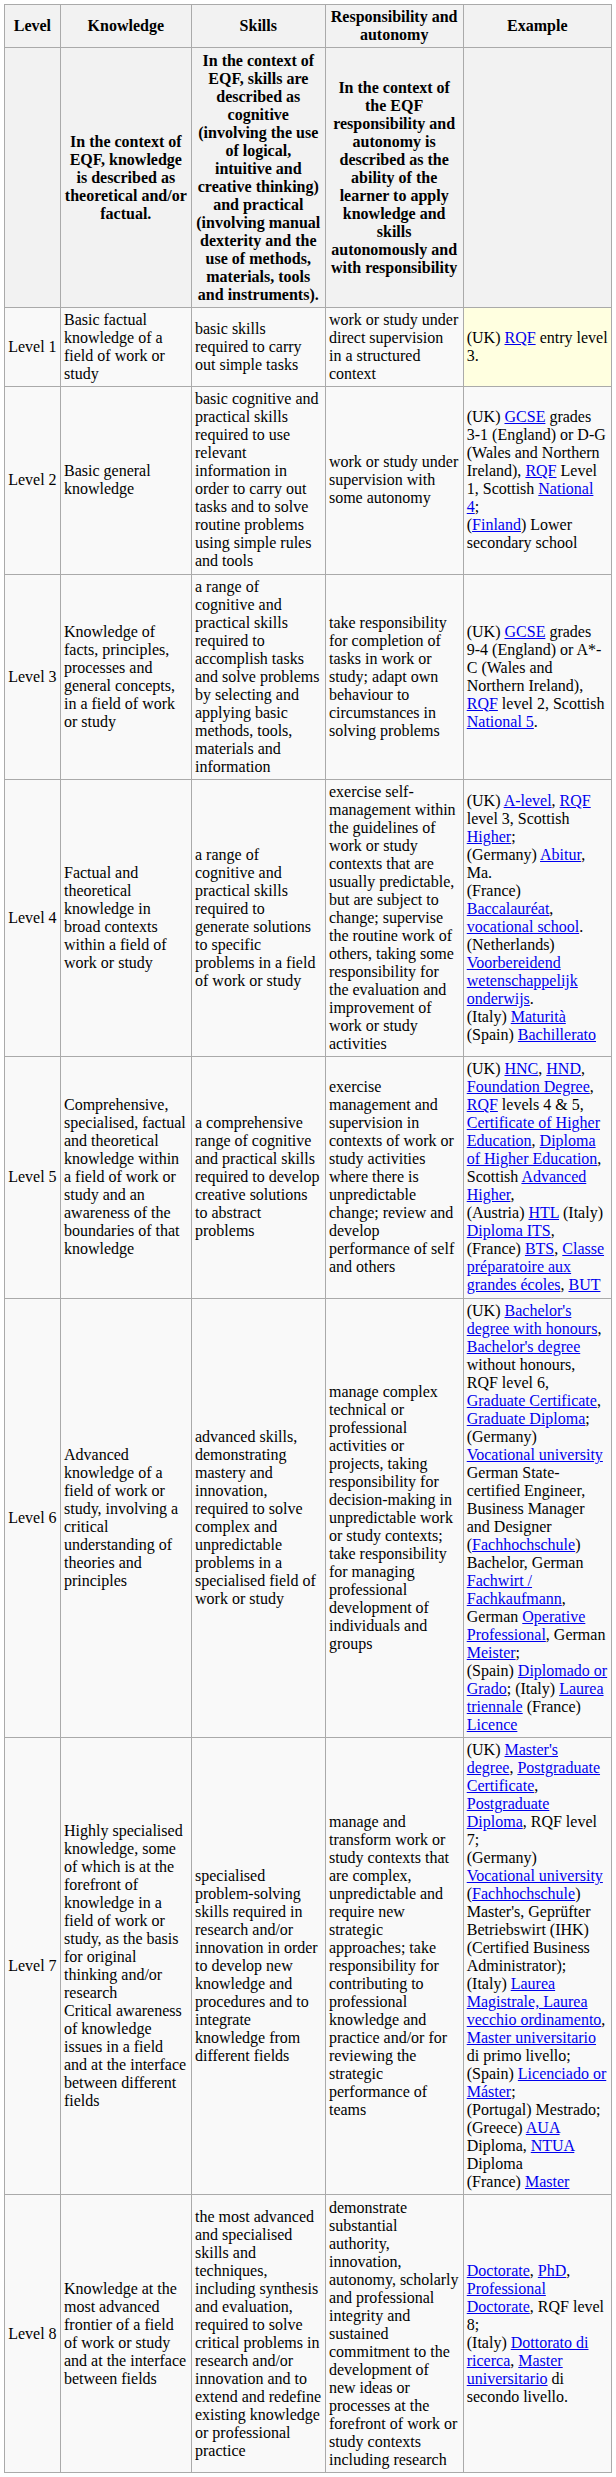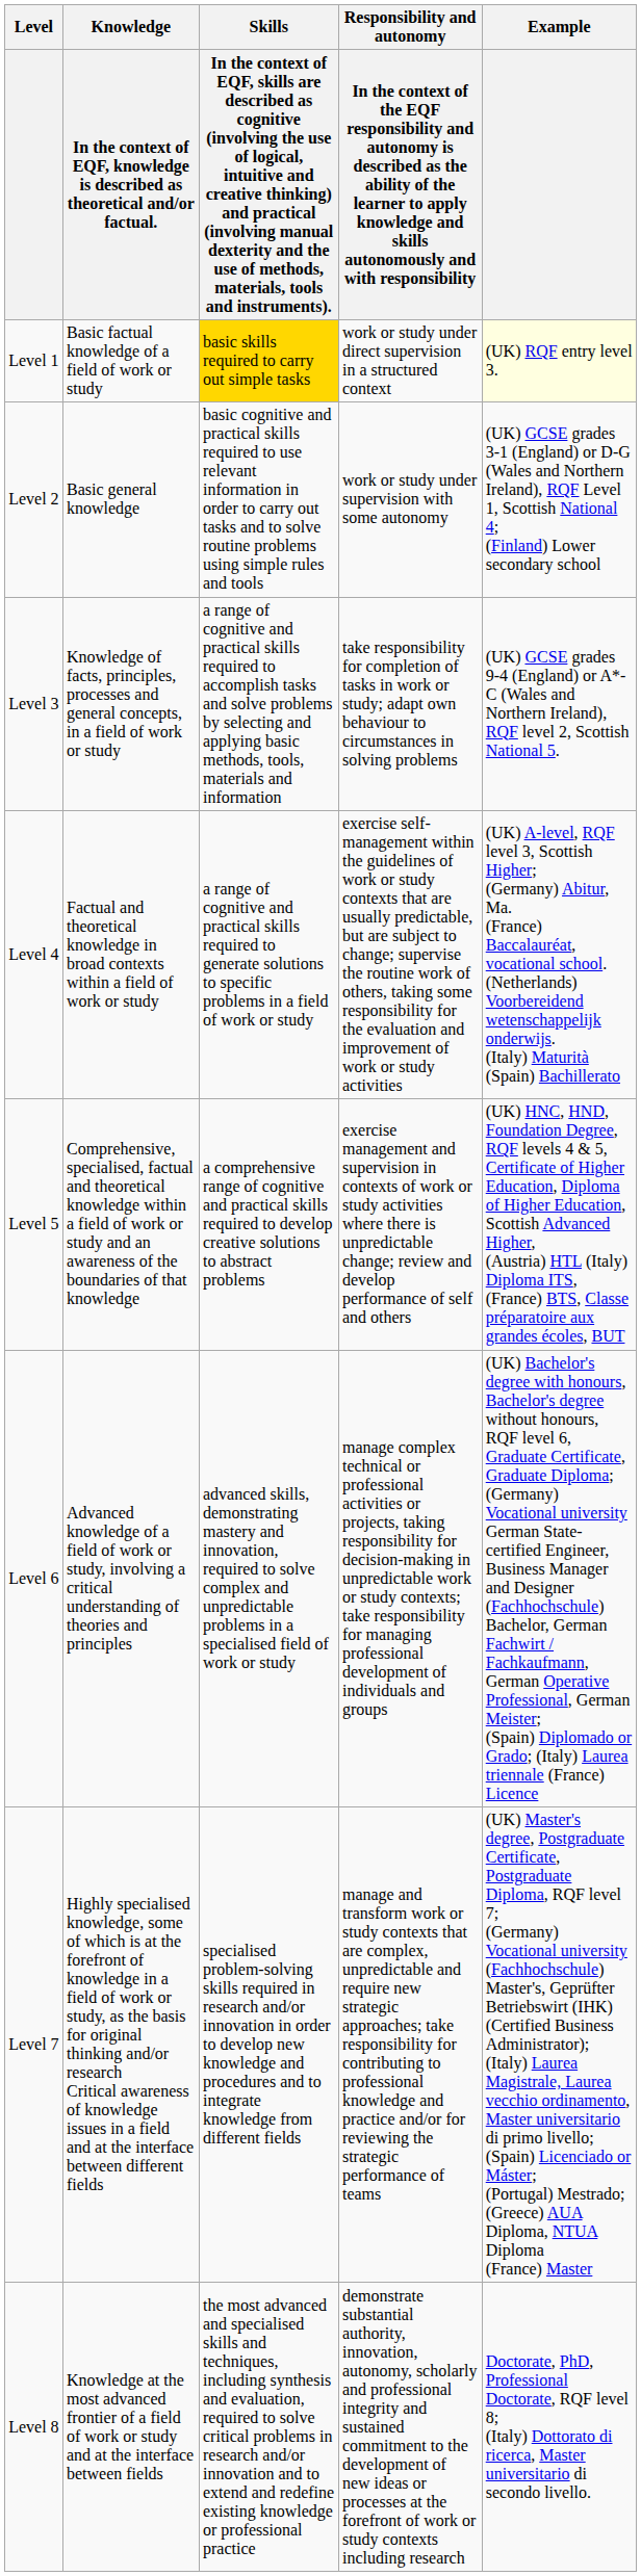Level 1 | column 3: no background -> gold background
